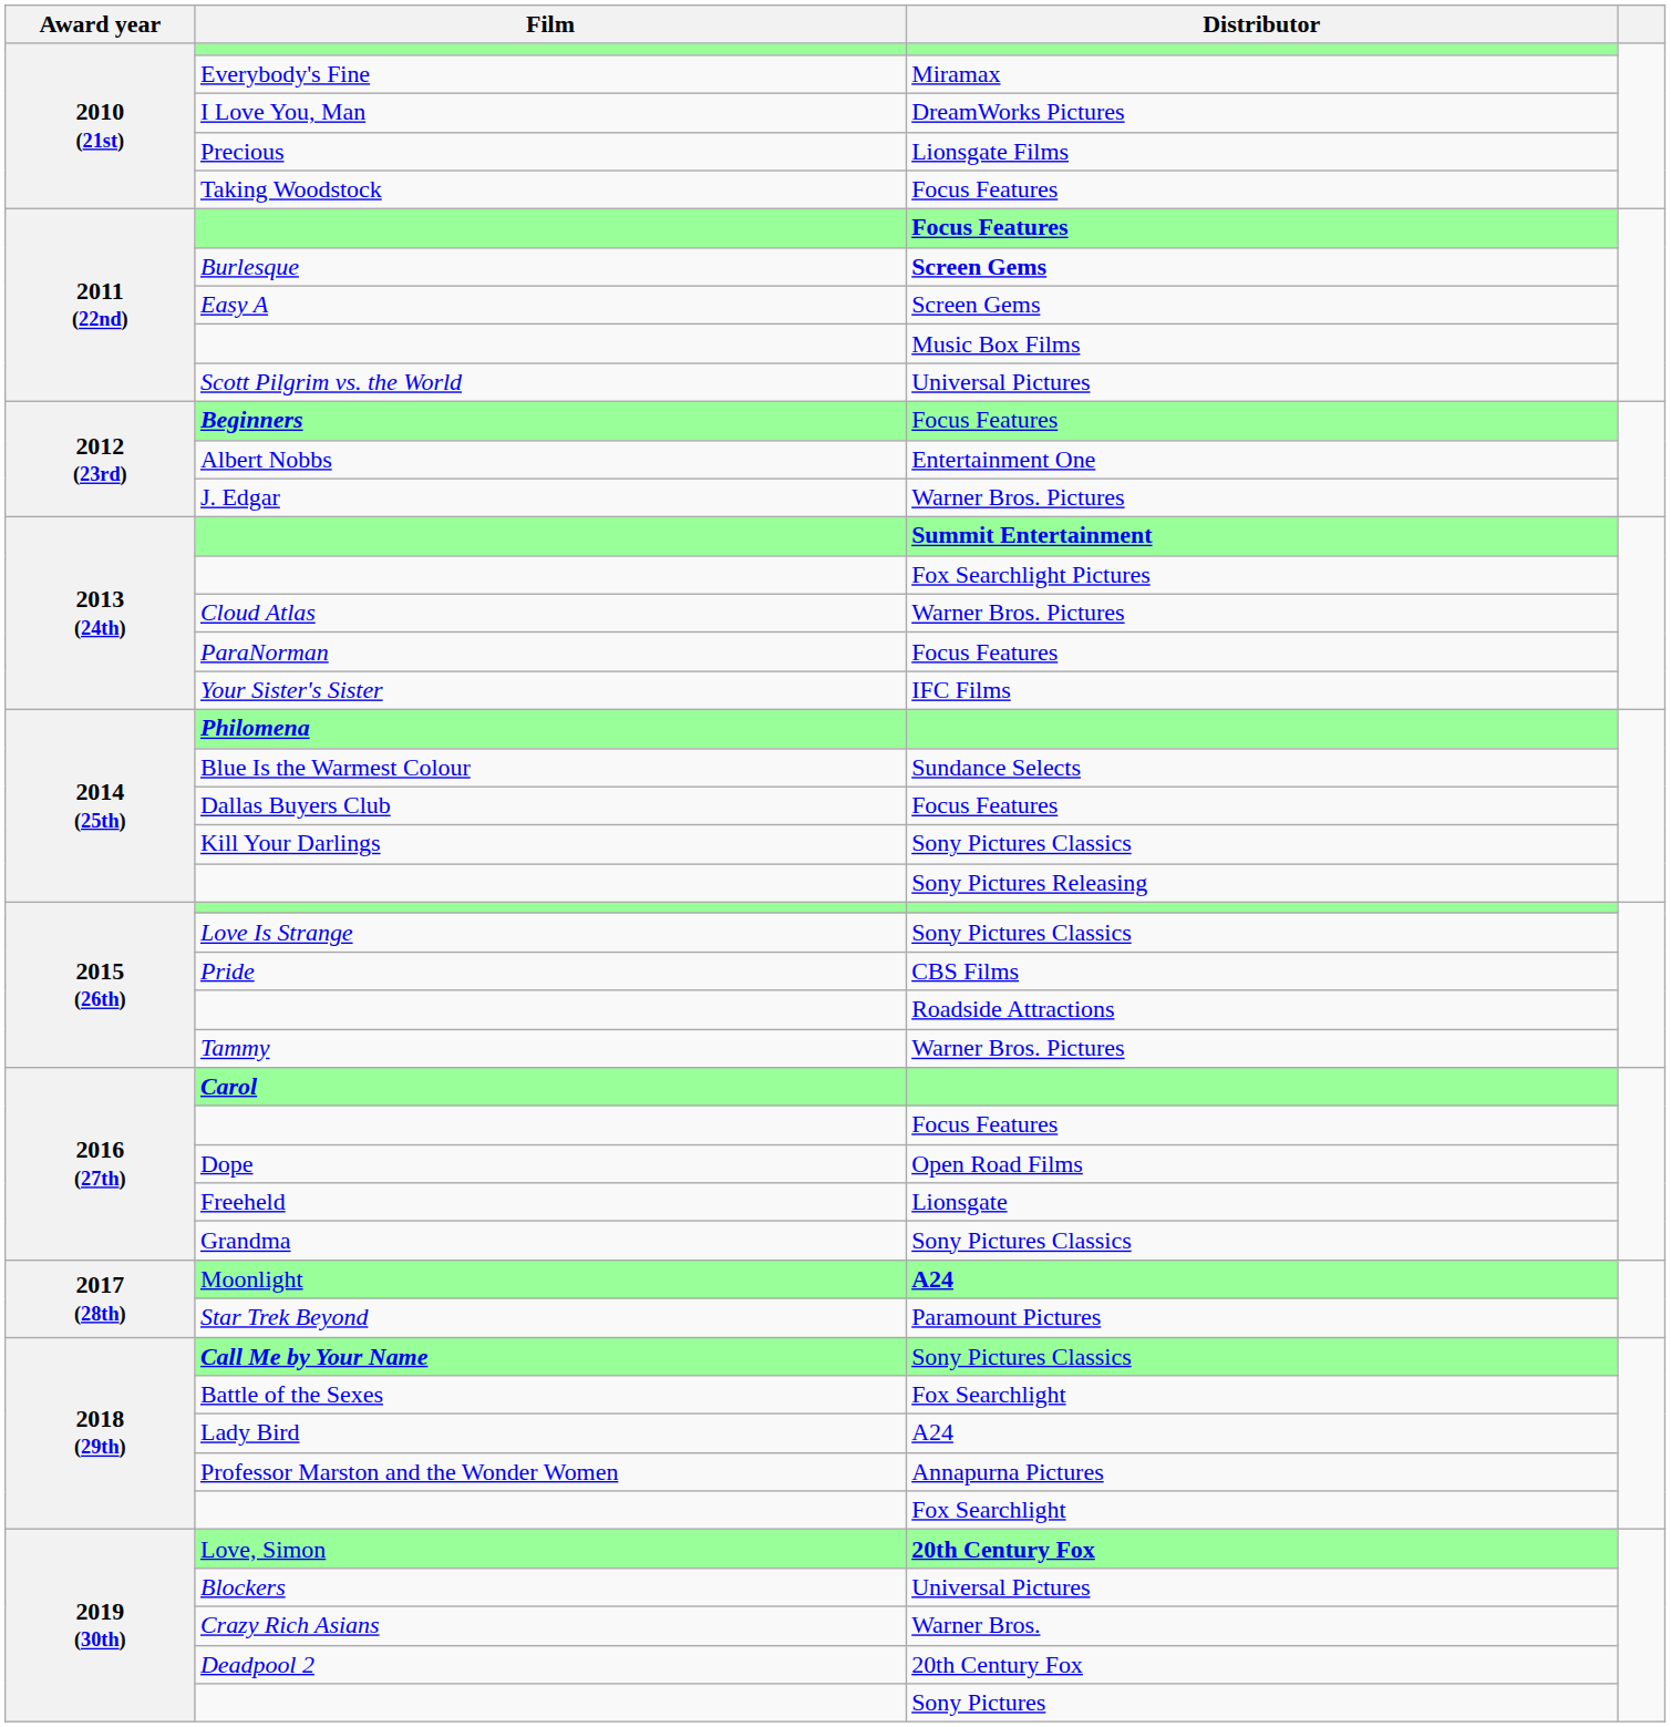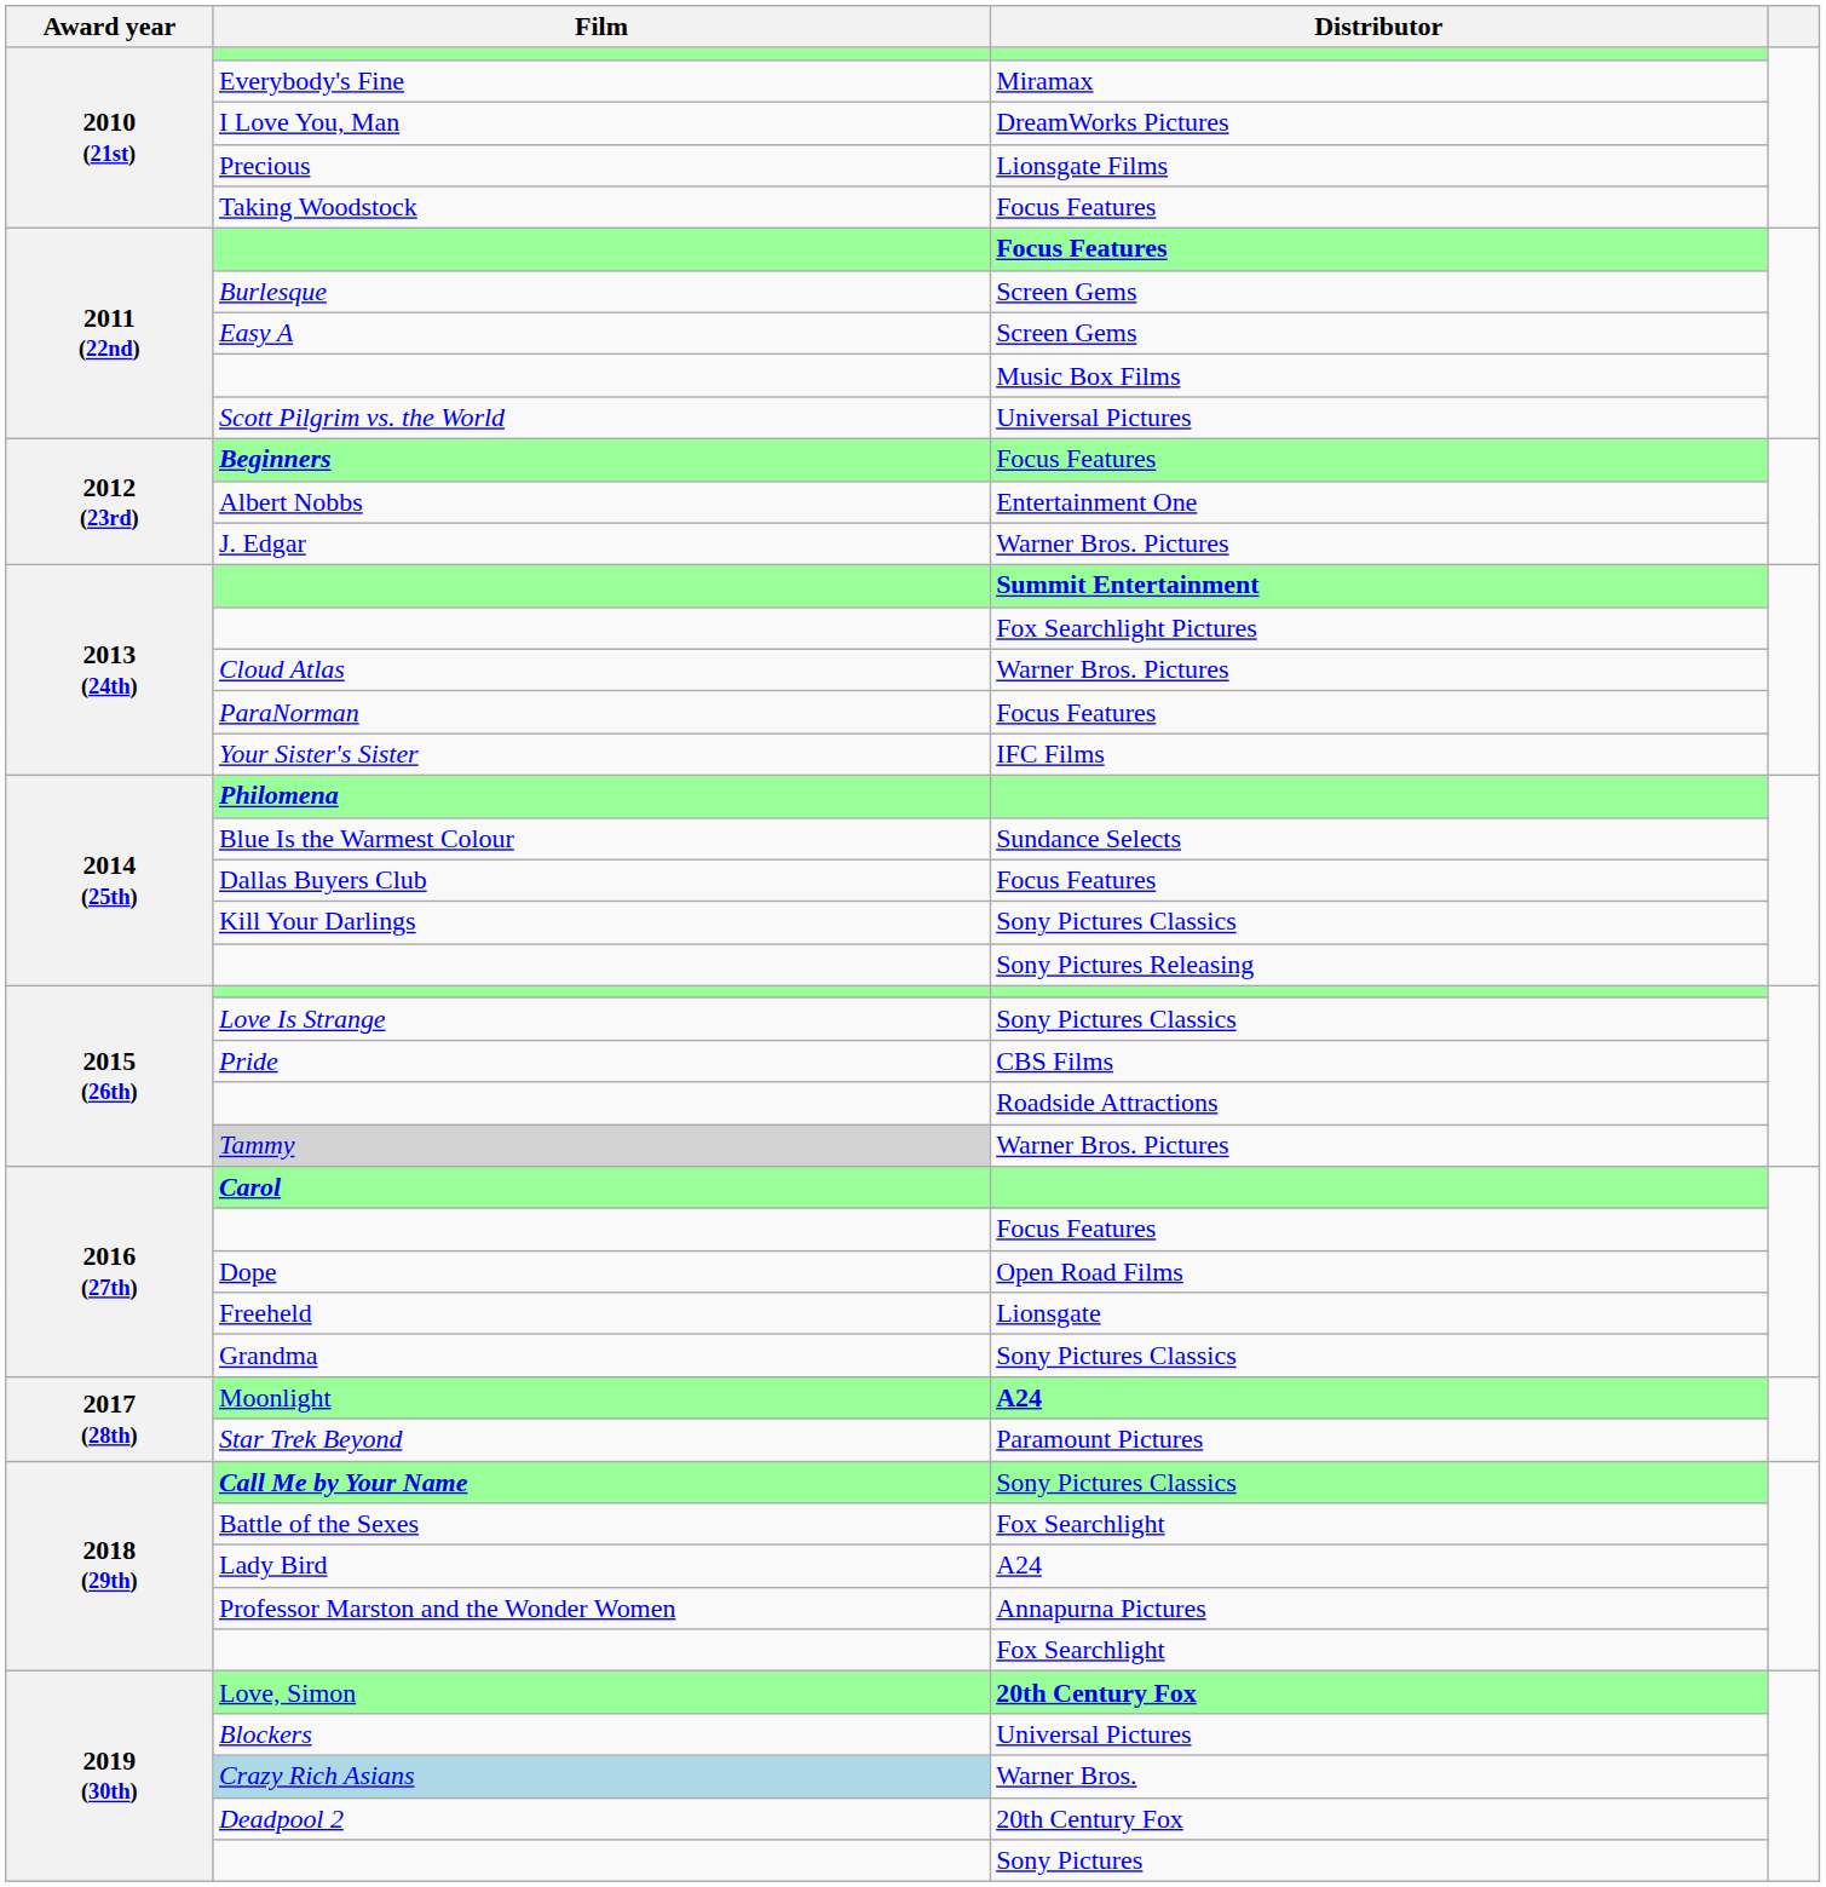Burlesque | Distributor: bold -> normal
Tammy | Film: no background -> lightgrey background
Crazy Rich Asians | Film: no background -> lightblue background
